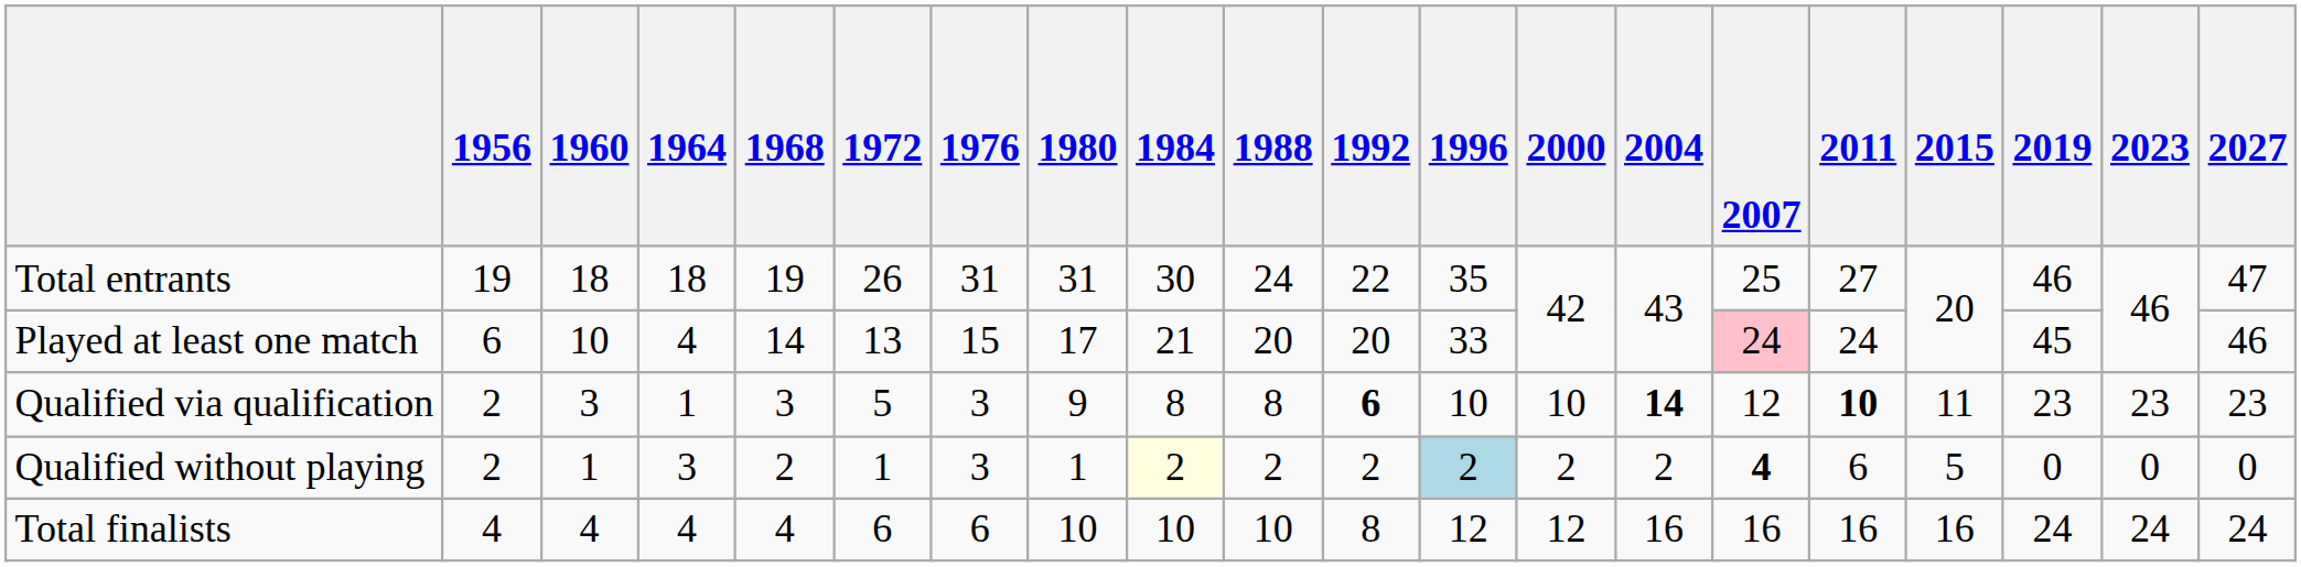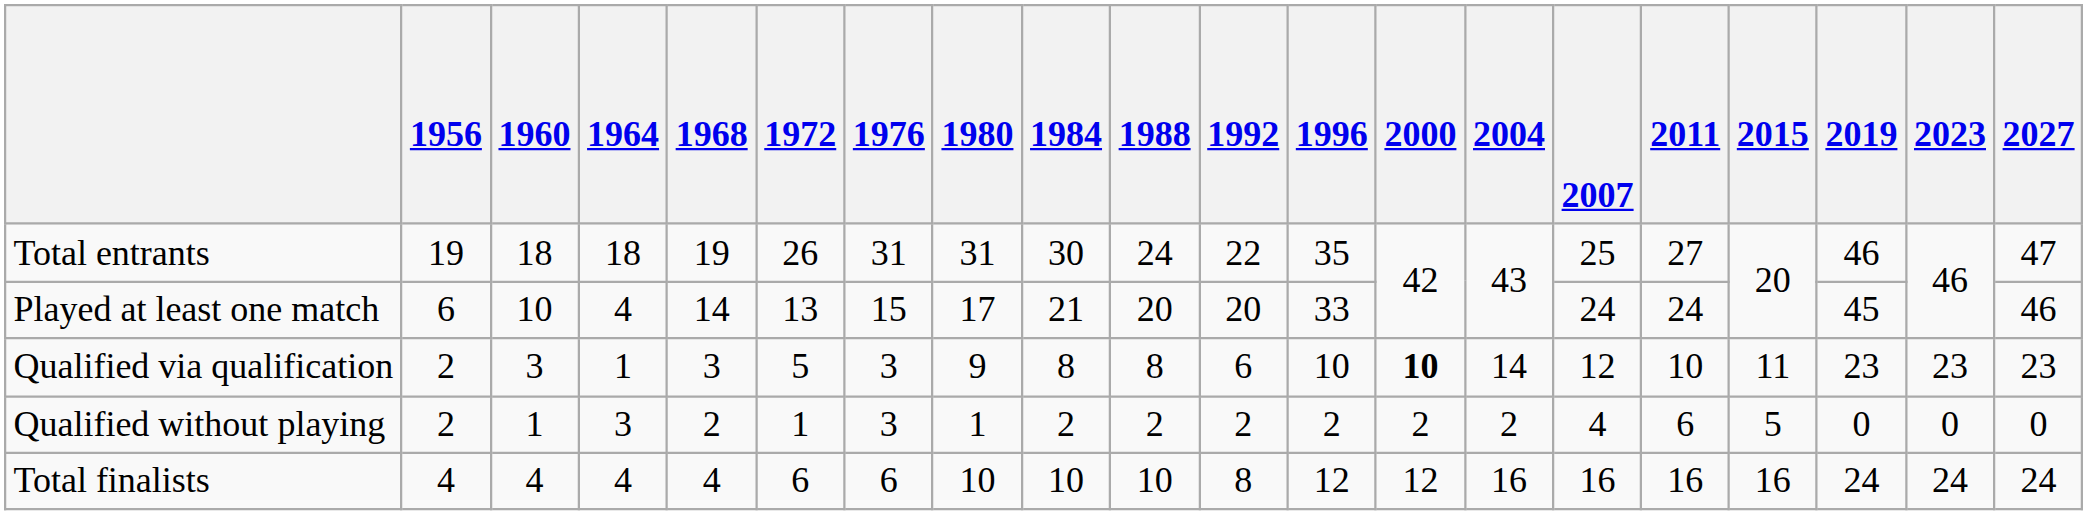Played at least one match | 2007: pink background -> no background
Qualified via qualification | 1992: bold -> normal
Qualified via qualification | 2000: normal -> bold
Qualified via qualification | 2004: bold -> normal
Qualified via qualification | 2011: bold -> normal
Qualified without playing | 1984: lightyellow background -> no background
Qualified without playing | 1996: lightblue background -> no background
Qualified without playing | 2007: bold -> normal
